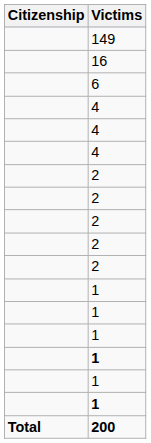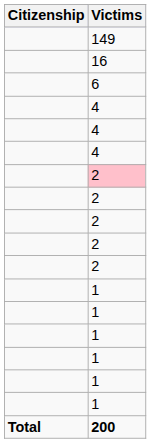row 8 | Victims: no background -> pink background
row 16 | Victims: bold -> normal
row 18 | Victims: bold -> normal
